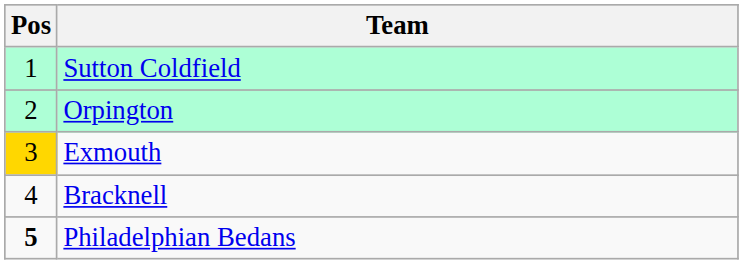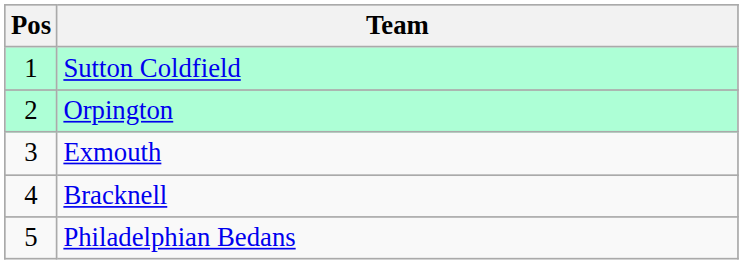Exmouth | Pos: gold background -> no background
Philadelphian Bedans | Pos: bold -> normal
